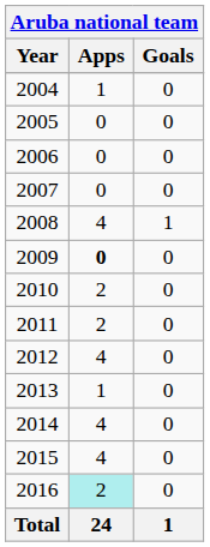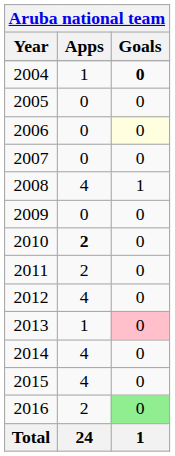2004 | Goals: normal -> bold
2006 | Goals: no background -> lightyellow background
2009 | Apps: bold -> normal
2010 | Apps: normal -> bold
2013 | Goals: no background -> pink background
2016 | Apps: paleturquoise background -> no background
2016 | Goals: no background -> lightgreen background
